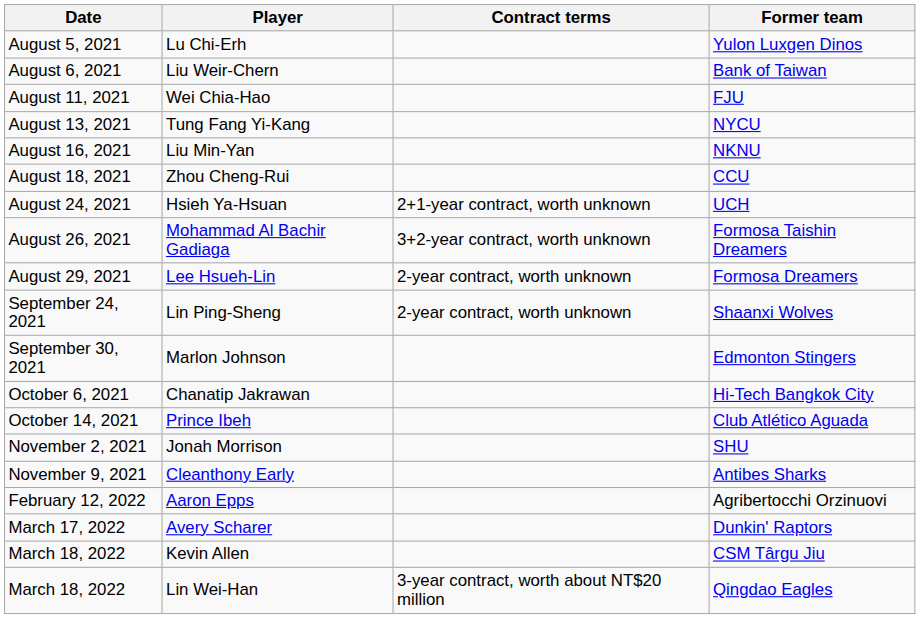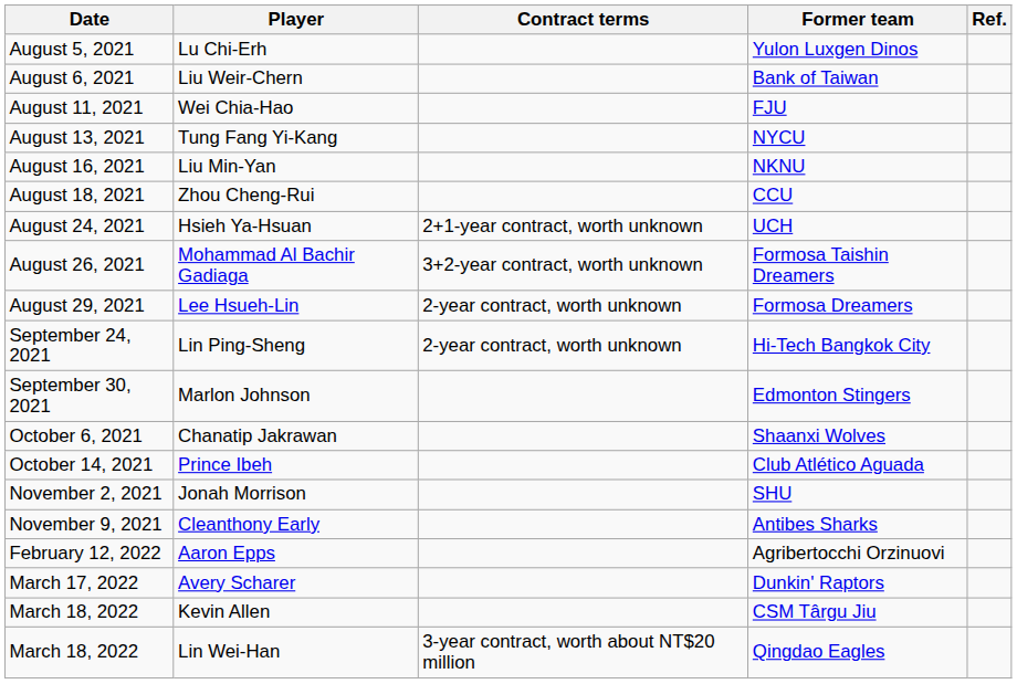+ column: Ref.
Lin Ping-Sheng | Former team: Shaanxi Wolves -> Hi-Tech Bangkok City
Chanatip Jakrawan | Former team: Hi-Tech Bangkok City -> Shaanxi Wolves
